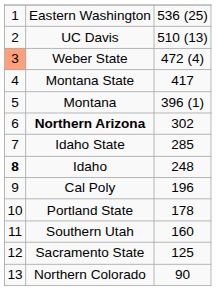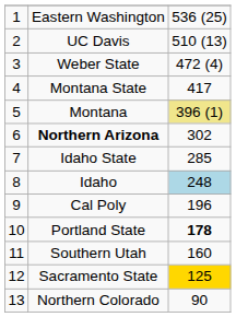Weber State | column 1: lightsalmon background -> no background
Montana | column 3: no background -> khaki background
Idaho | column 1: bold -> normal
Idaho | column 3: no background -> lightblue background
Portland State | column 3: normal -> bold
Sacramento State | column 3: no background -> gold background
